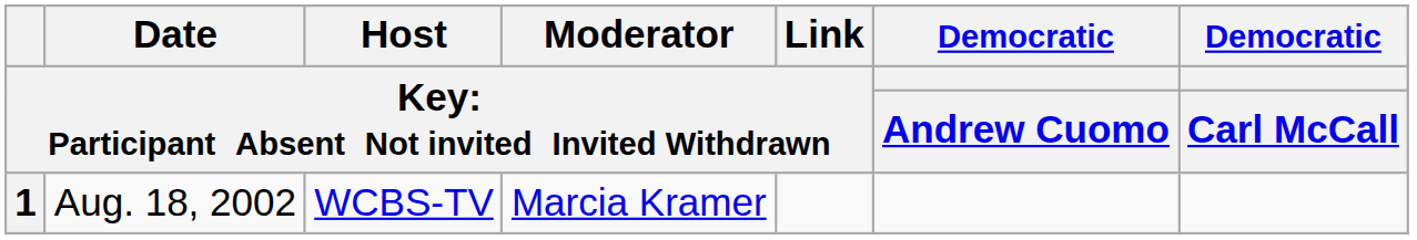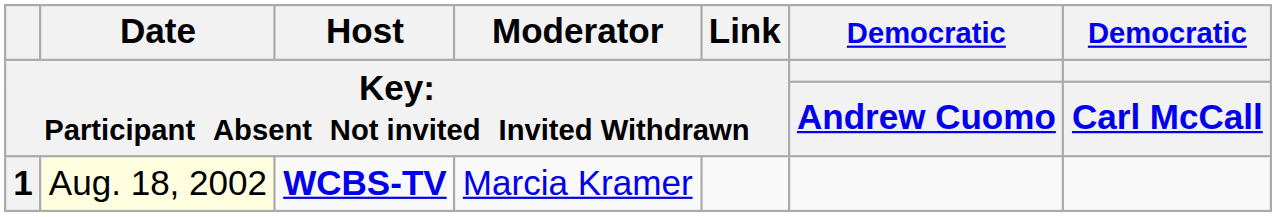1 | column 2: no background -> lightyellow background
1 | column 3: normal -> bold
